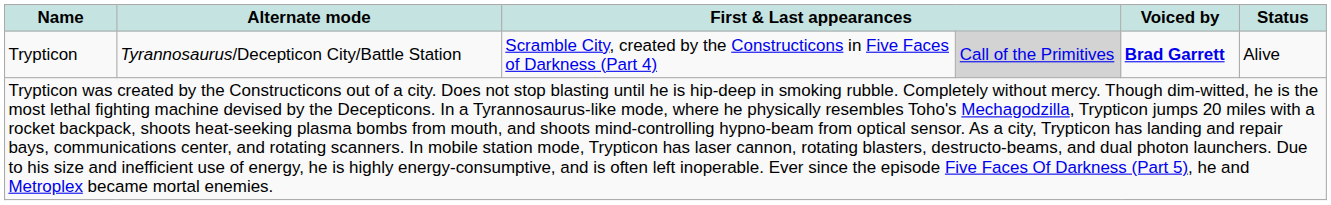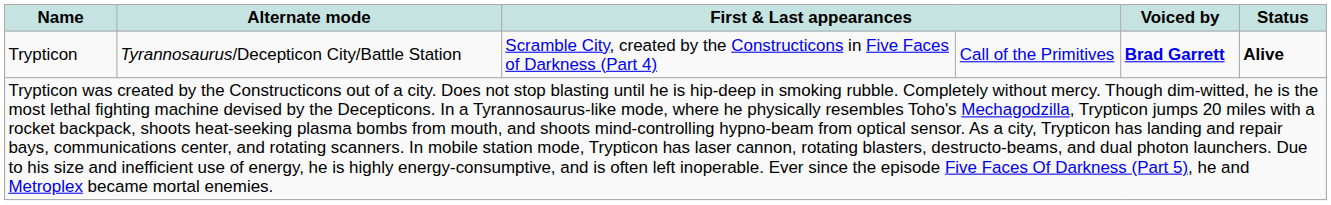Trypticon | column 4: lightgrey background -> no background
Trypticon | Status: normal -> bold
